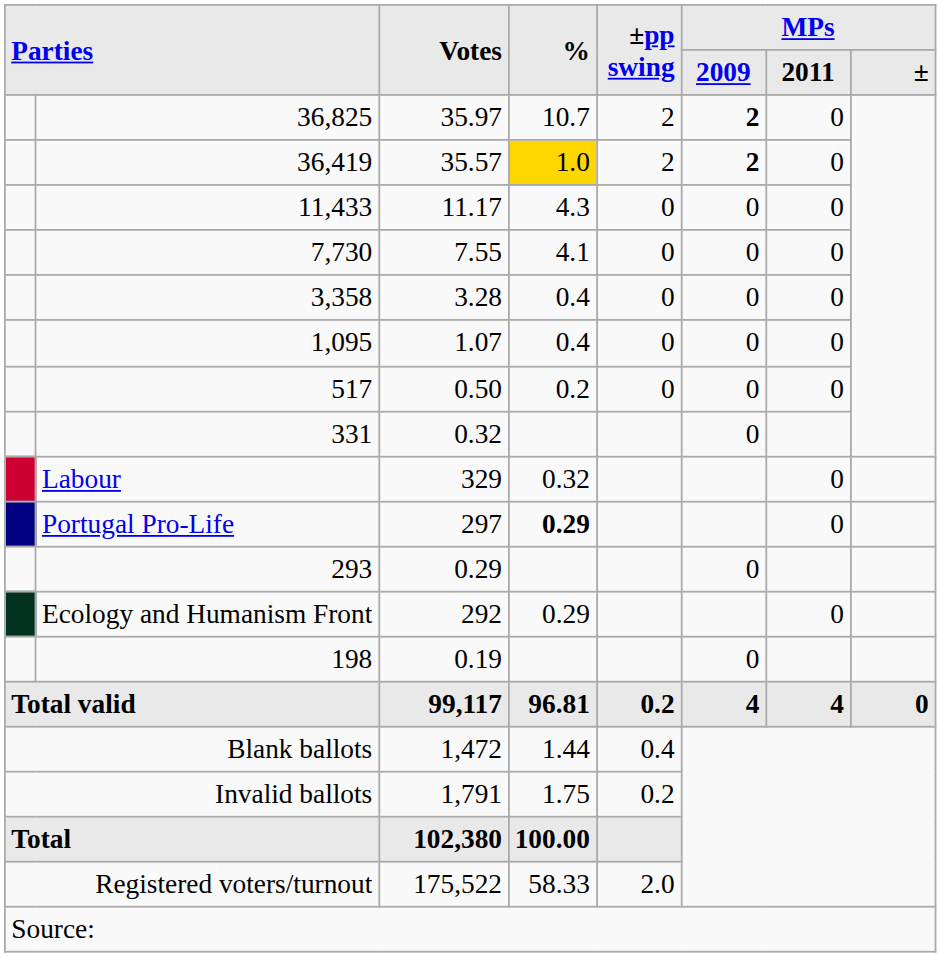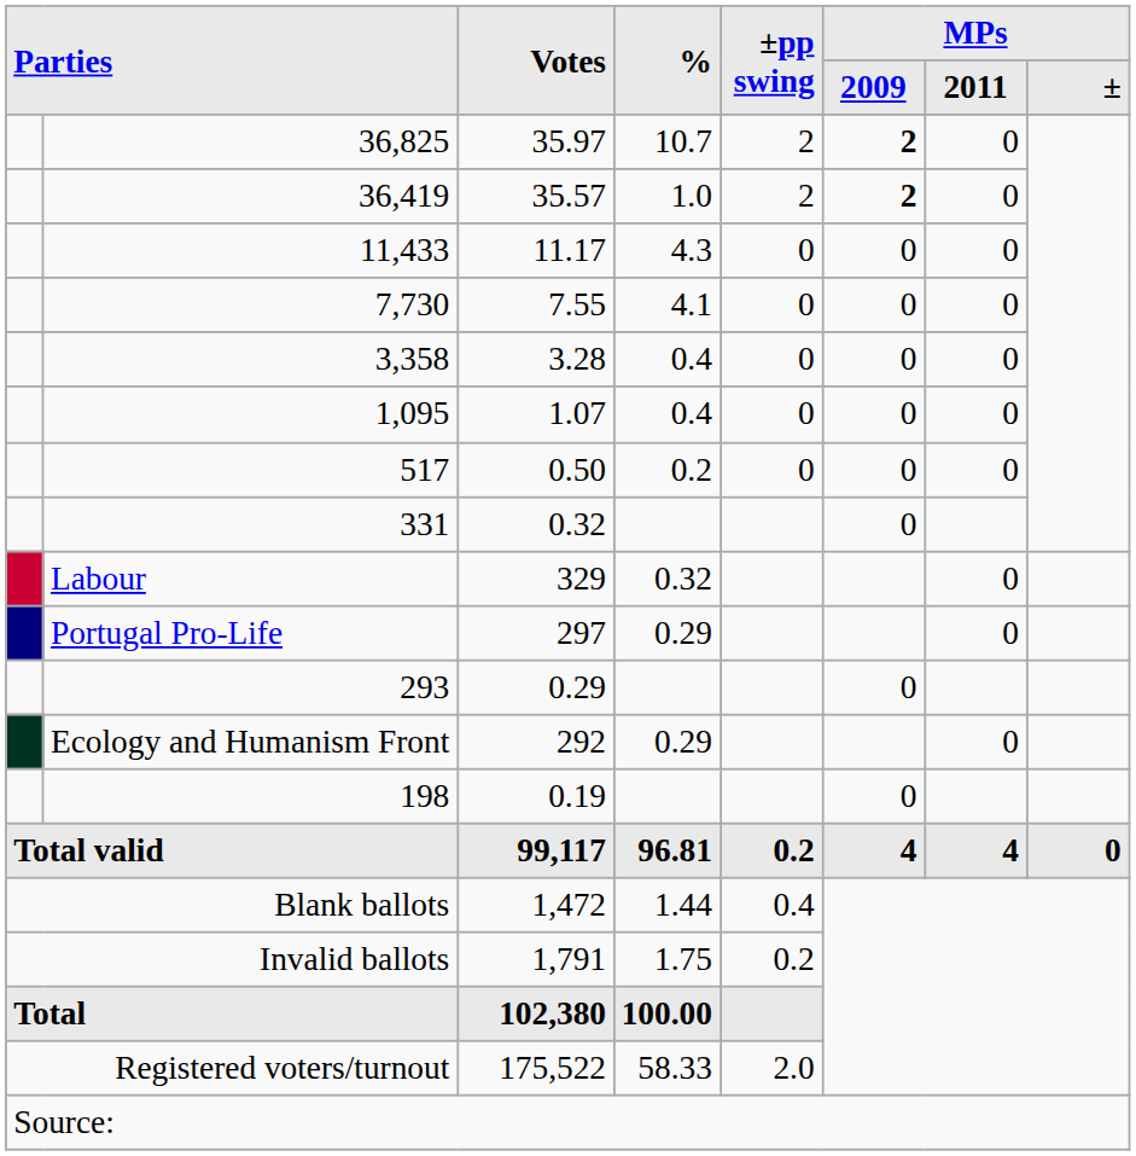36,419 | %: gold background -> no background
Portugal Pro-Life | %: bold -> normal
